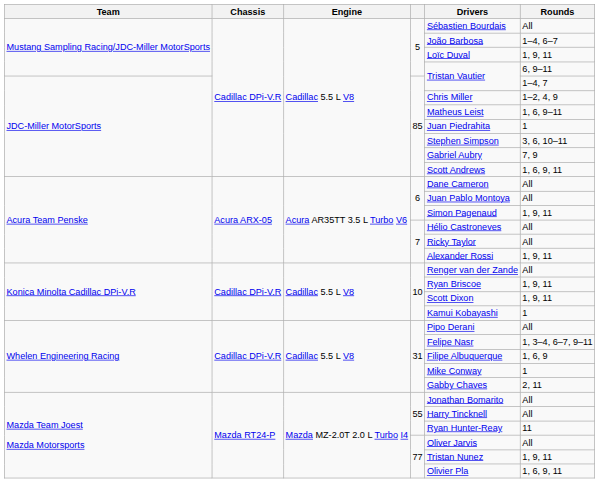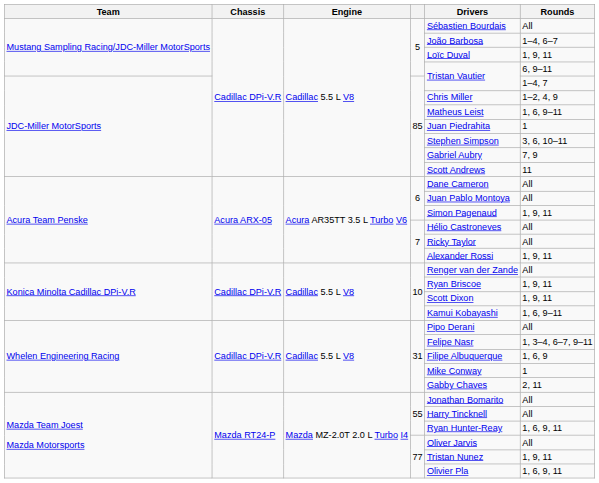row 12 | Rounds: 1, 6, 9, 11 -> 11
row 22 | Rounds: 1 -> 1, 6, 9–11
row 30 | Rounds: 11 -> 1, 6, 9, 11
